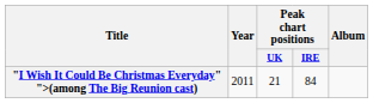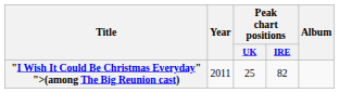row 3 | Peak chart positions / UK: 21 -> 25
row 3 | Peak chart positions / IRE: 84 -> 82
